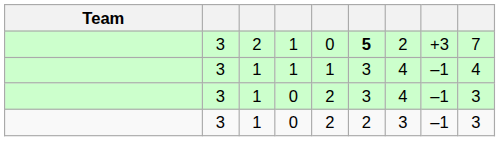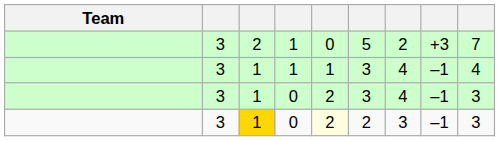row 2 | column 6: bold -> normal
row 5 | column 3: no background -> gold background
row 5 | column 5: no background -> lightyellow background
